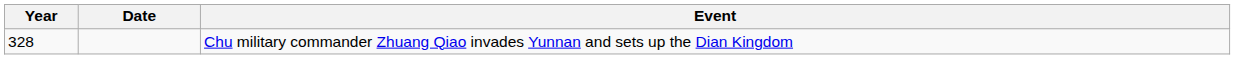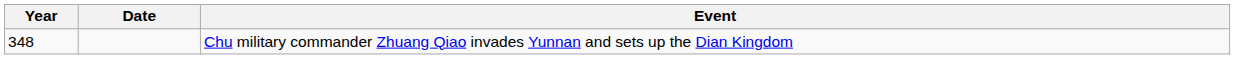row 2 | Year: 328 -> 348
